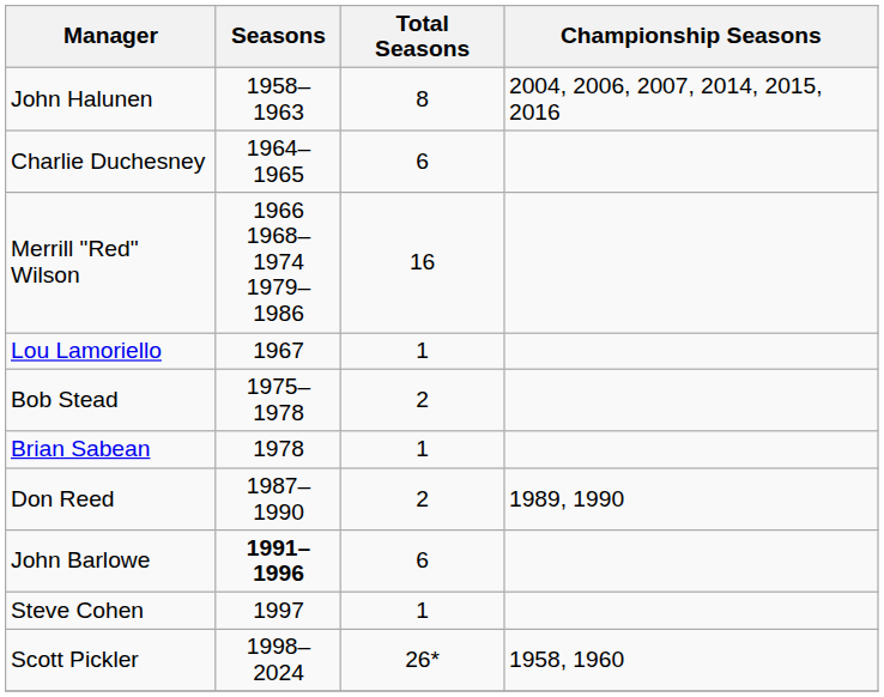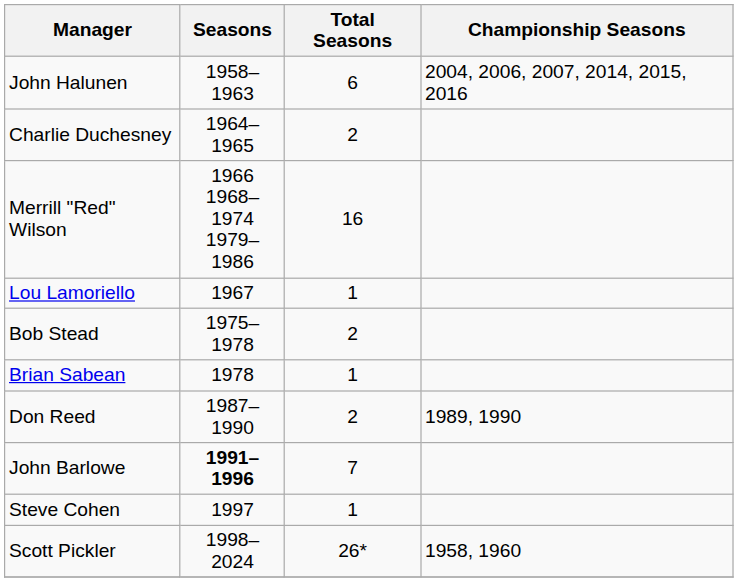John Halunen | Total Seasons: 8 -> 6
Charlie Duchesney | Total Seasons: 6 -> 2
John Barlowe | Total Seasons: 6 -> 7
